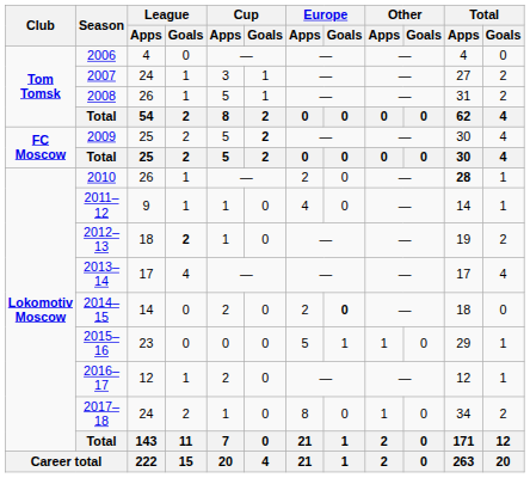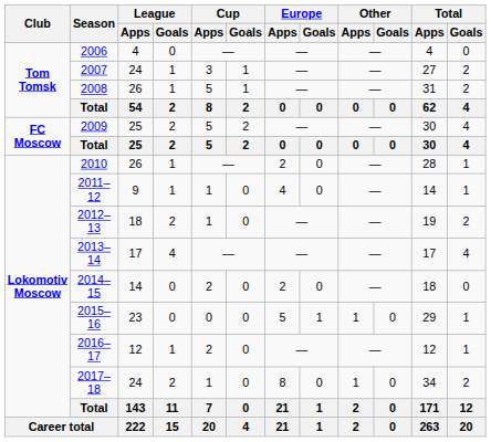2009 | Cup / Goals: bold -> normal
2010 | Total / Apps: bold -> normal
2012–13 | League / Goals: bold -> normal
2014–15 | Europe / Goals: bold -> normal
